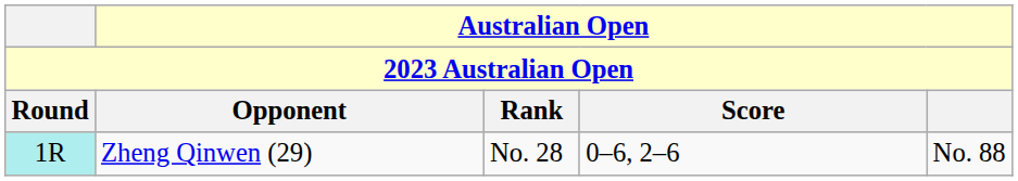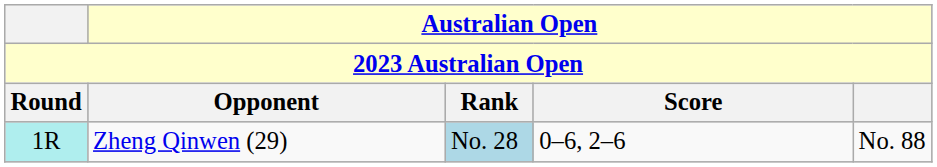Zheng Qinwen (29) | Australian Open / Rank: no background -> lightblue background
